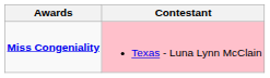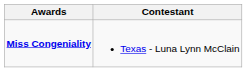Miss Congeniality | Contestant: pink background -> no background
